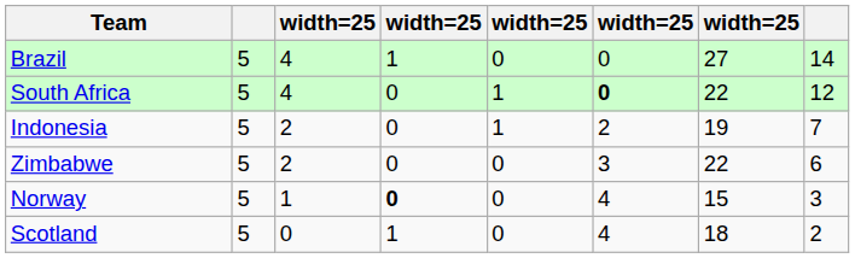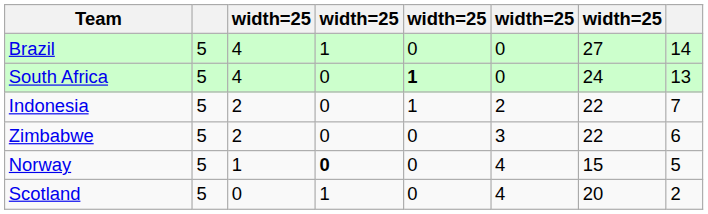South Africa | column 5: normal -> bold
South Africa | column 6: bold -> normal
South Africa | column 7: 22 -> 24
South Africa | column 8: 12 -> 13
Indonesia | column 7: 19 -> 22
Norway | column 8: 3 -> 5
Scotland | column 7: 18 -> 20
